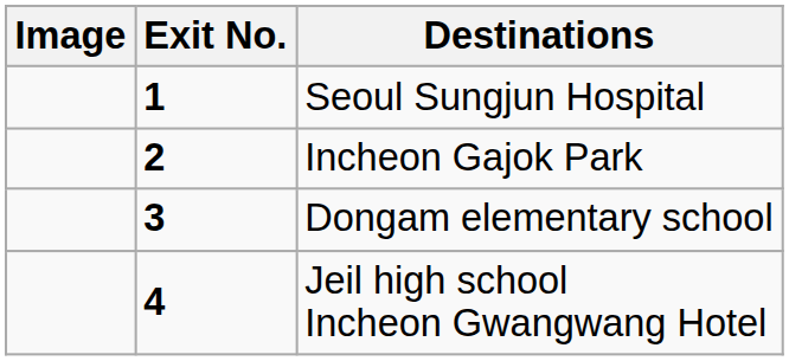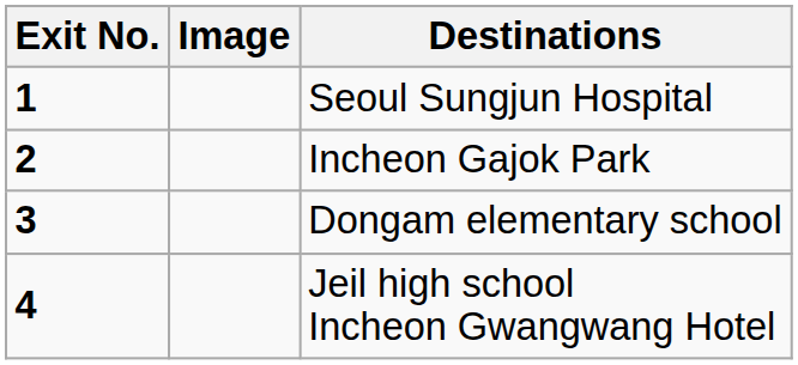columns swapped: Exit No. <-> Image
